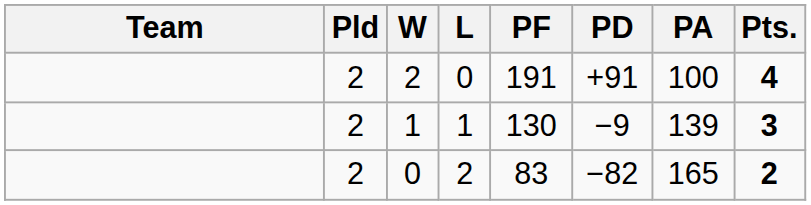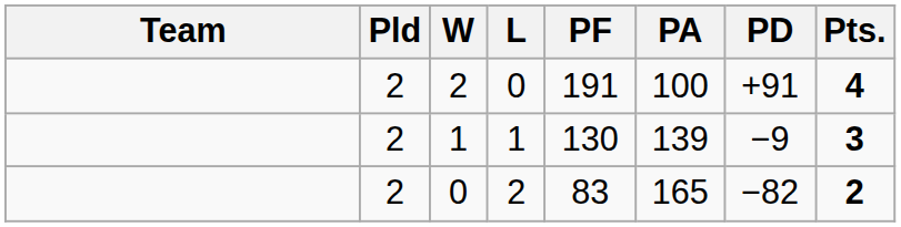columns swapped: PA <-> PD
